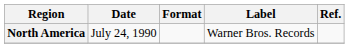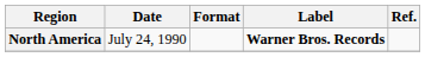North America | Label: normal -> bold
